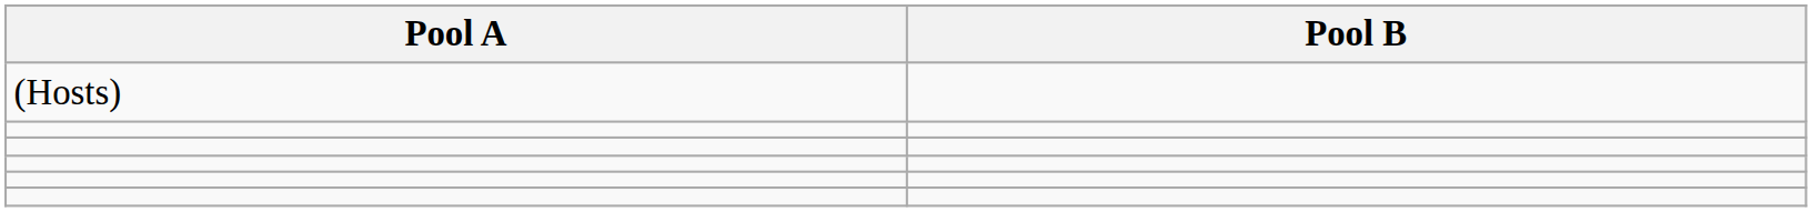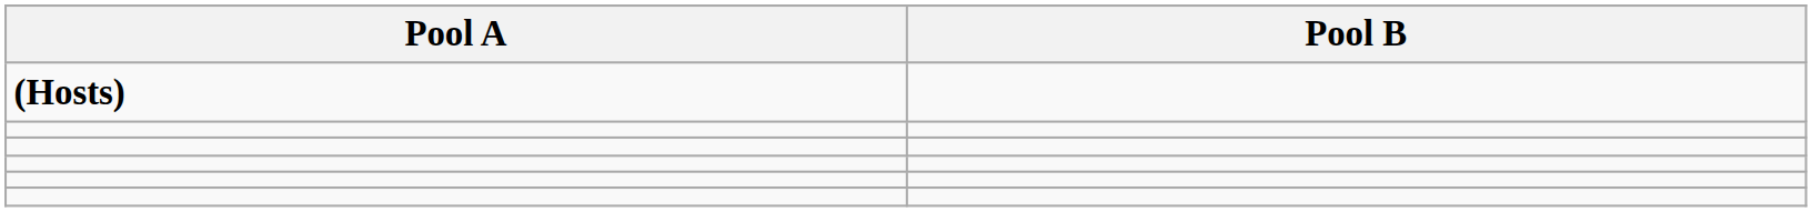row 2 | Pool A: normal -> bold
